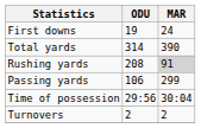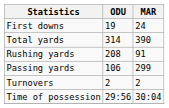Rushing yards | MAR: lightgrey background -> no background
rows swapped: Turnovers <-> Time of possession
